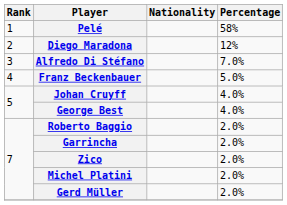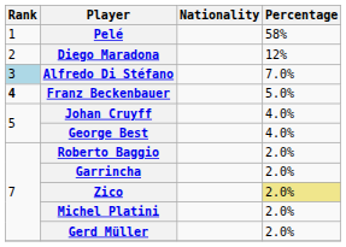Alfredo Di Stéfano | Rank: no background -> lightblue background
Franz Beckenbauer | Rank: normal -> bold
Zico | Percentage: no background -> khaki background
